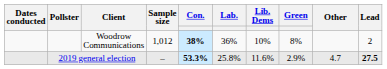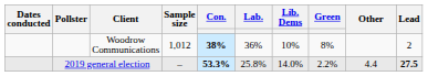2019 general election | Lib. Dems: 11.6% -> 14.0%
2019 general election | Green: 2.9% -> 2.2%
2019 general election | Other: 4.7 -> 4.4
